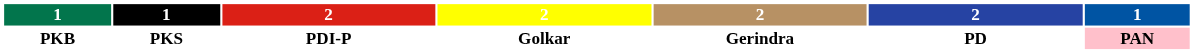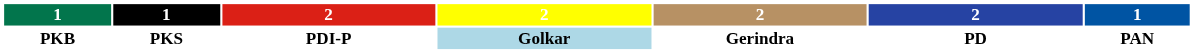PKB | column 4: no background -> lightblue background
PKB | column 7: pink background -> no background
